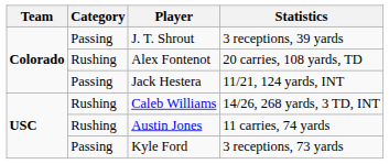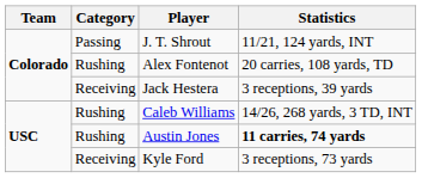J. T. Shrout | Statistics: 3 receptions, 39 yards -> 11/21, 124 yards, INT
Jack Hestera | Category: Passing -> Receiving
Jack Hestera | Statistics: 11/21, 124 yards, INT -> 3 receptions, 39 yards
Austin Jones | Statistics: normal -> bold
Kyle Ford | Category: Passing -> Receiving
